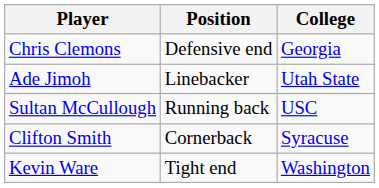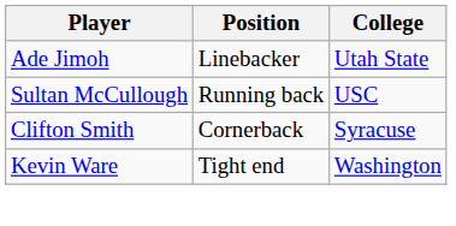- row: Chris Clemons | Defensive end | Georgia
